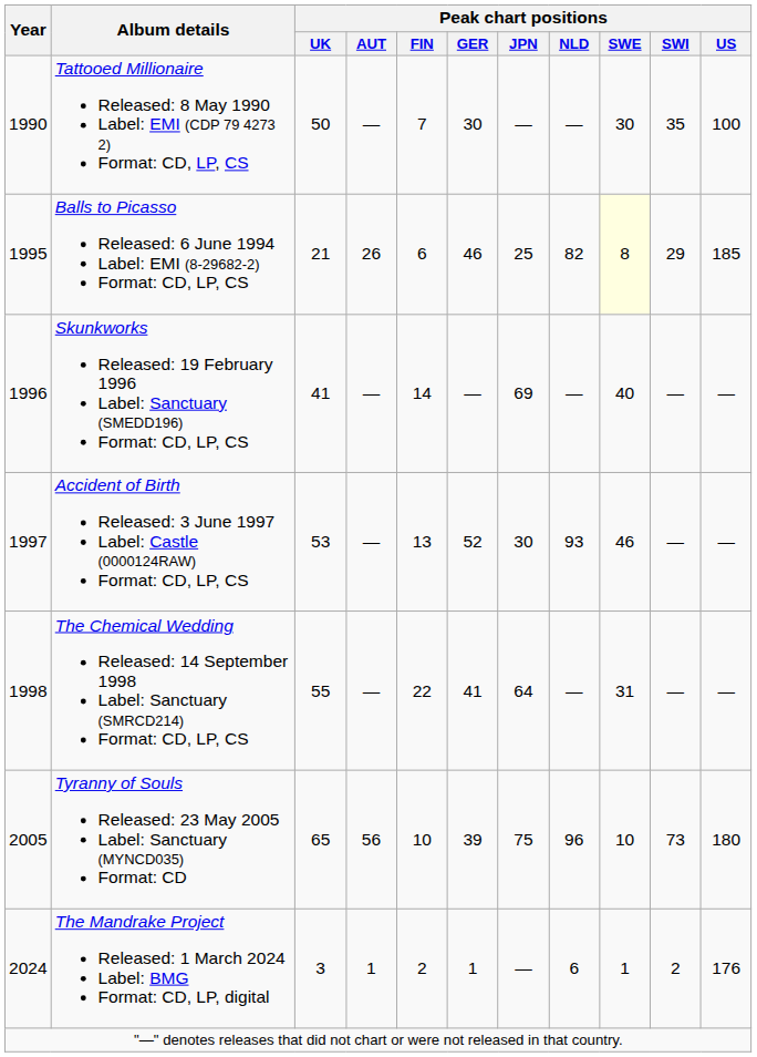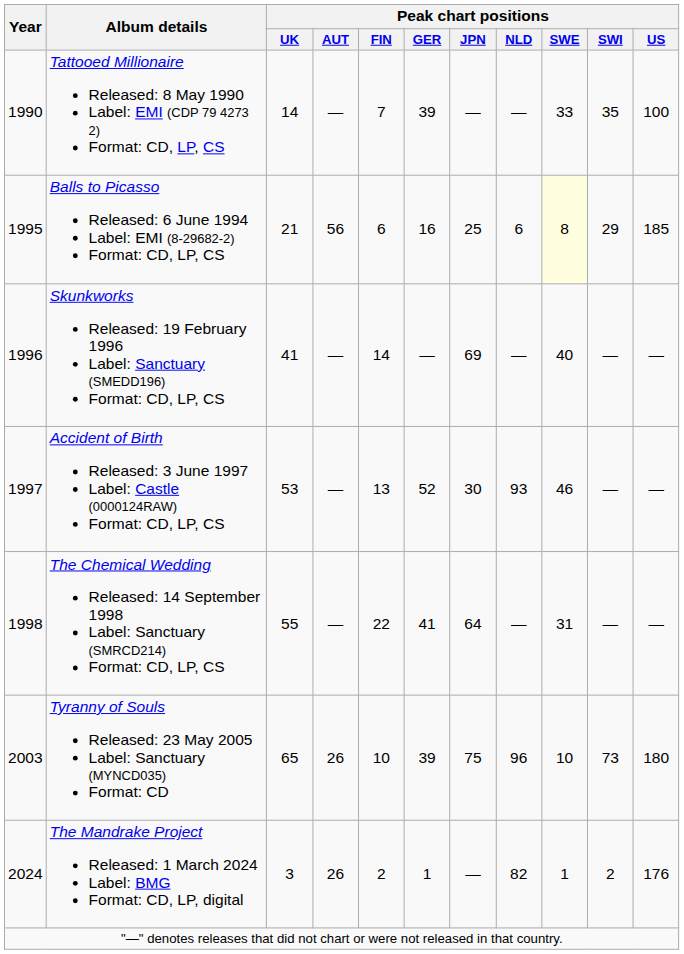row 3 | Peak chart positions / UK: 50 -> 14
row 3 | Peak chart positions / GER: 30 -> 39
row 3 | Peak chart positions / SWE: 30 -> 33
row 4 | Peak chart positions / AUT: 26 -> 56
row 4 | Peak chart positions / GER: 46 -> 16
row 4 | Peak chart positions / NLD: 82 -> 6
row 8 | Year: 2005 -> 2003
row 8 | Peak chart positions / AUT: 56 -> 26
row 9 | Peak chart positions / AUT: 1 -> 26
row 9 | Peak chart positions / NLD: 6 -> 82
